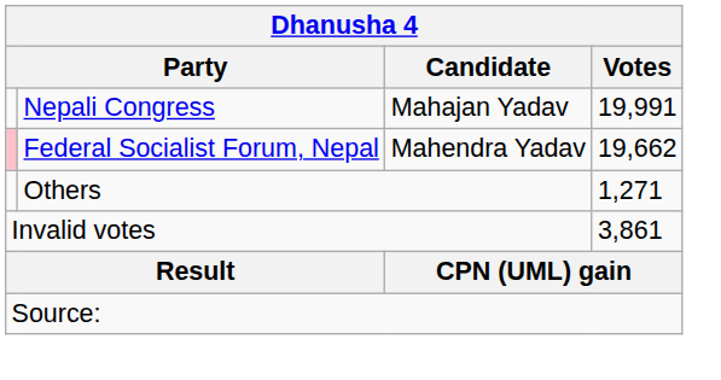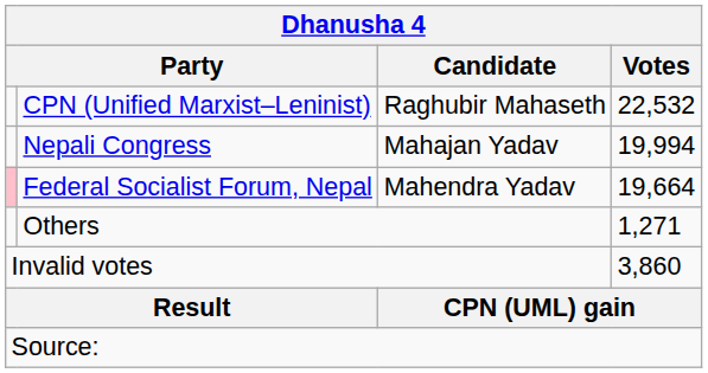+ row: CPN (Unified Marxist–Leninist) | Raghubir Mahaseth | 22,532
Nepali Congress | Votes: 19,991 -> 19,994
Federal Socialist Forum, Nepal | Votes: 19,662 -> 19,664
Invalid votes | Votes: 3,861 -> 3,860
